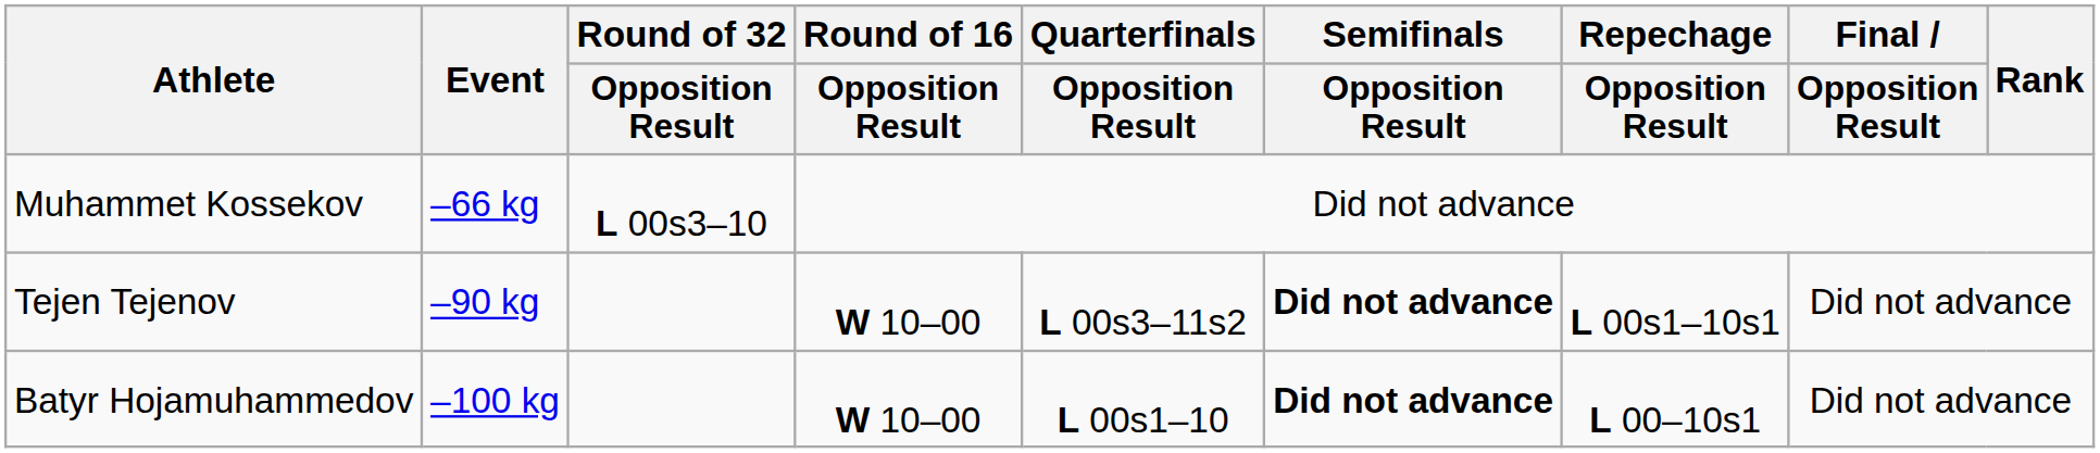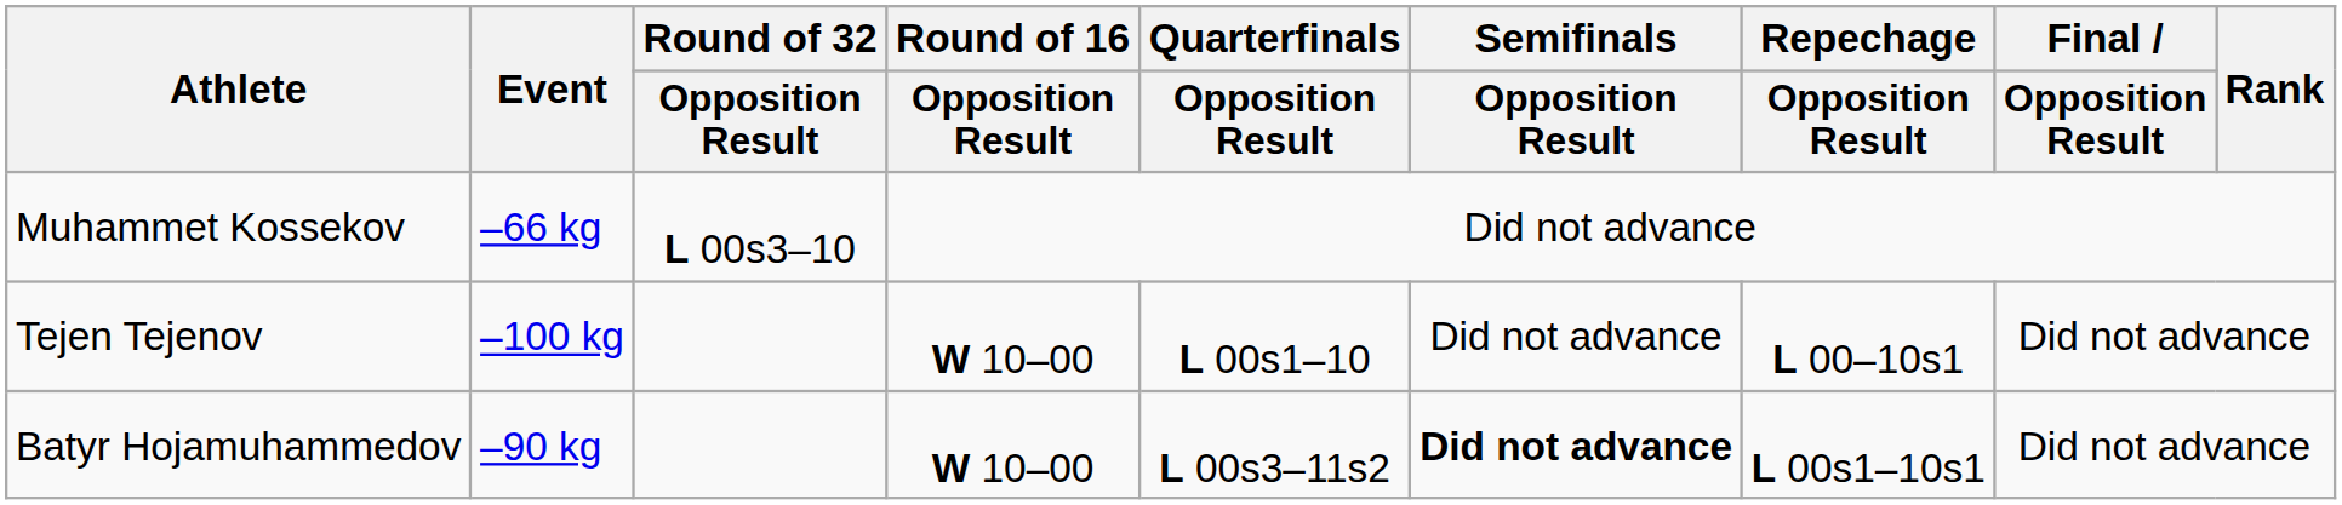Tejen Tejenov | Event: –90 kg -> –100 kg
Tejen Tejenov | Quarterfinals / Opposition Result: L 00s3–11s2 -> L 00s1–10
Tejen Tejenov | Semifinals / Opposition Result: bold -> normal
Tejen Tejenov | Repechage / Opposition Result: L 00s1–10s1 -> L 00–10s1
Batyr Hojamuhammedov | Event: –100 kg -> –90 kg
Batyr Hojamuhammedov | Quarterfinals / Opposition Result: L 00s1–10 -> L 00s3–11s2
Batyr Hojamuhammedov | Repechage / Opposition Result: L 00–10s1 -> L 00s1–10s1
